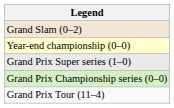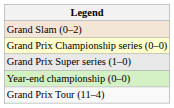row 3 | column 1: Year-end championship (0–0) -> Grand Prix Championship series (0–0)
row 5 | column 1: Grand Prix Championship series (0–0) -> Year-end championship (0–0)
